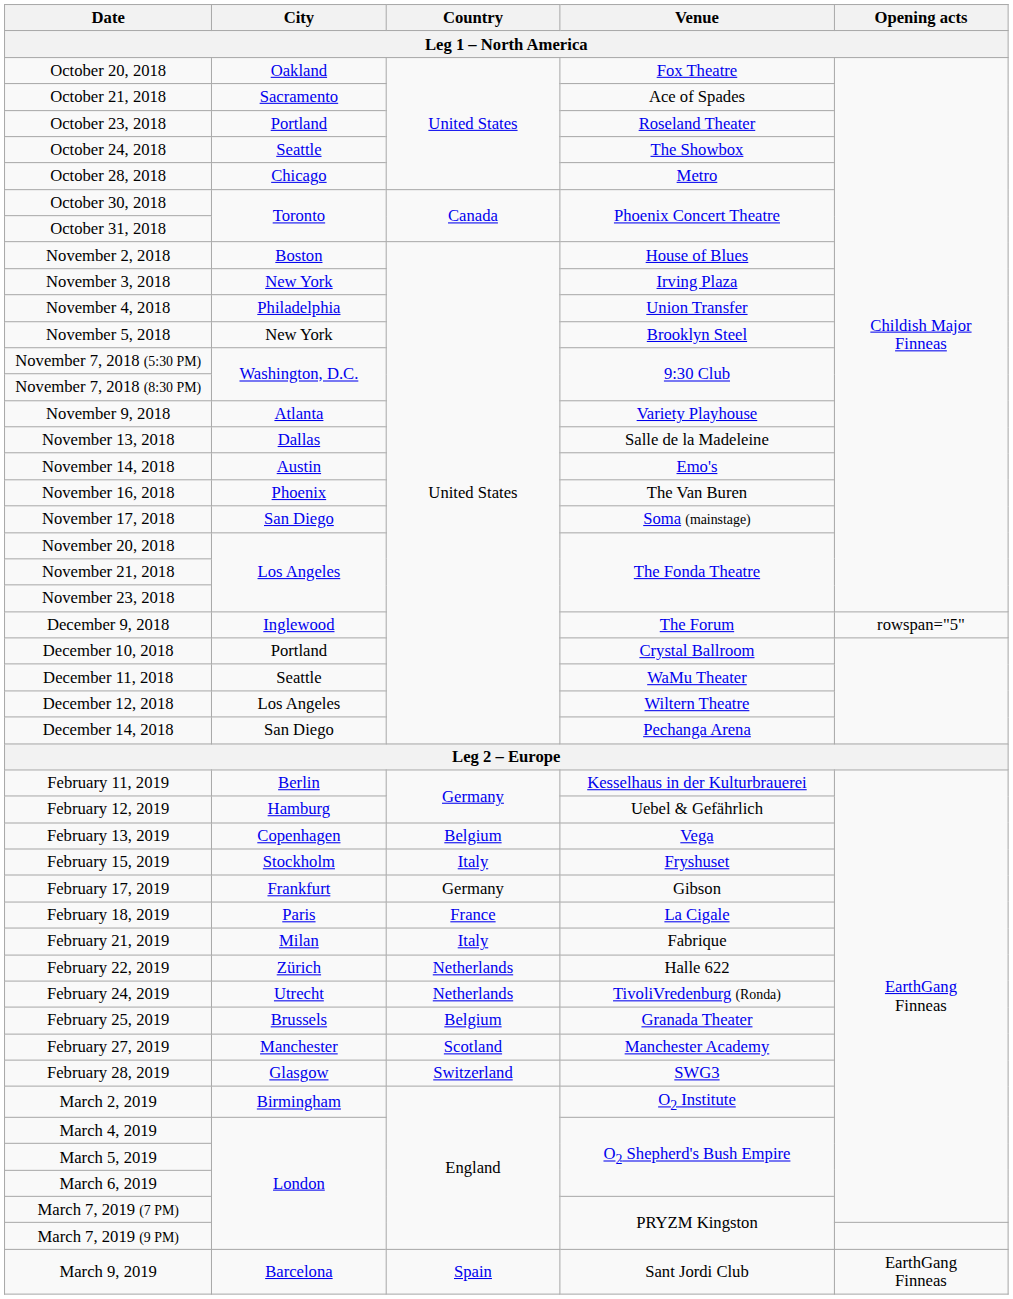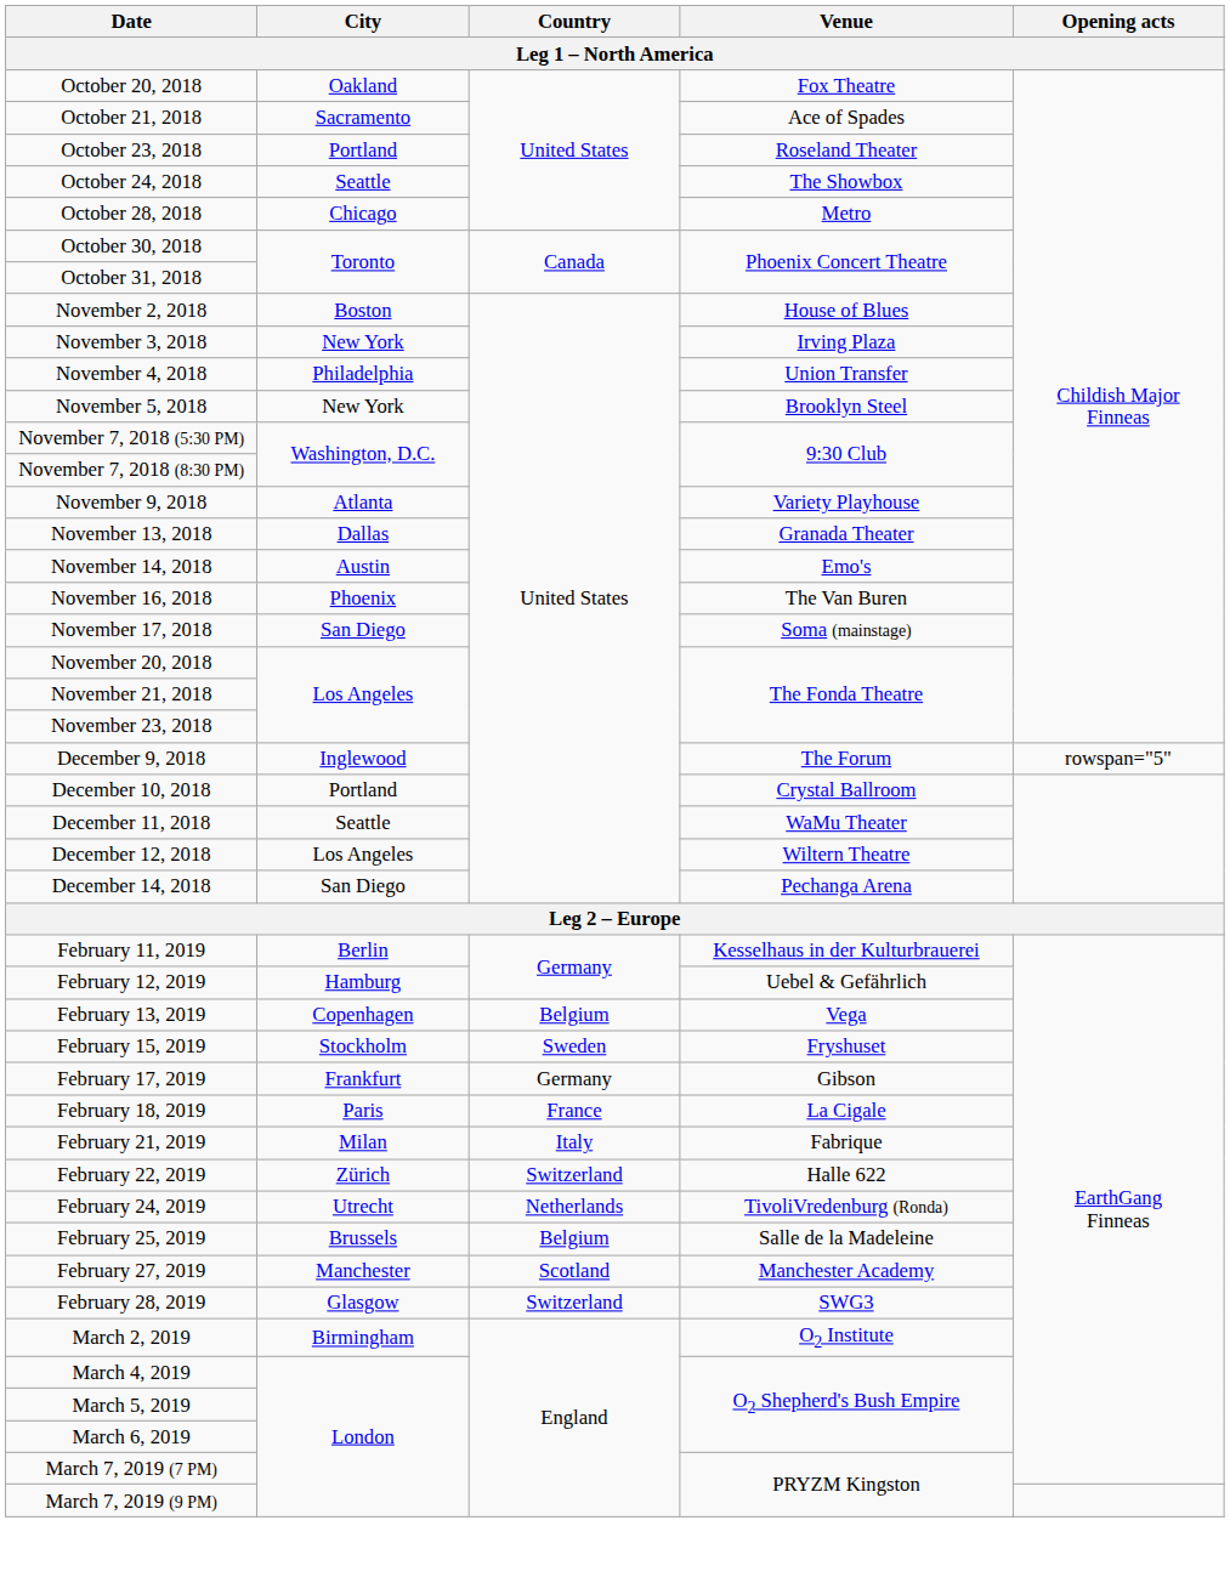November 13, 2018 | Venue: Salle de la Madeleine -> Granada Theater
February 15, 2019 | Country: Italy -> Sweden
February 22, 2019 | Country: Netherlands -> Switzerland
February 25, 2019 | Venue: Granada Theater -> Salle de la Madeleine
- row: March 9, 2019 | Barcelona | Spain | Sant Jordi Club | EarthGang Finneas
